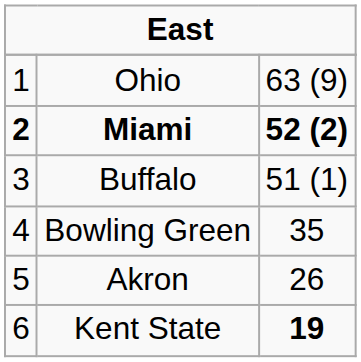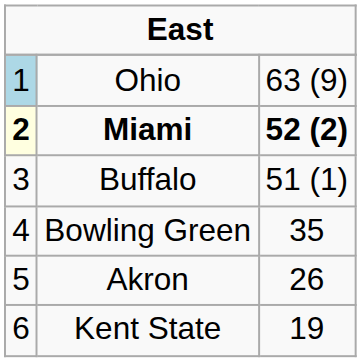Ohio | column 1: no background -> lightblue background
Miami | column 1: no background -> lightyellow background
Kent State | column 3: bold -> normal
